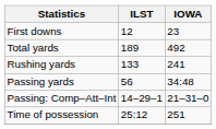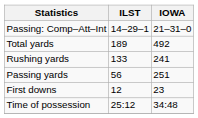rows swapped: First downs <-> Passing: Comp–Att–Int
Passing yards | IOWA: 34:48 -> 251
Time of possession | IOWA: 251 -> 34:48
